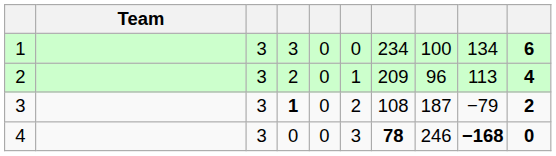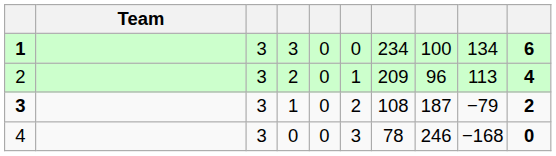row 2 | column 1: normal -> bold
row 4 | column 1: normal -> bold
row 4 | column 4: bold -> normal
row 5 | column 7: bold -> normal
row 5 | column 9: bold -> normal
